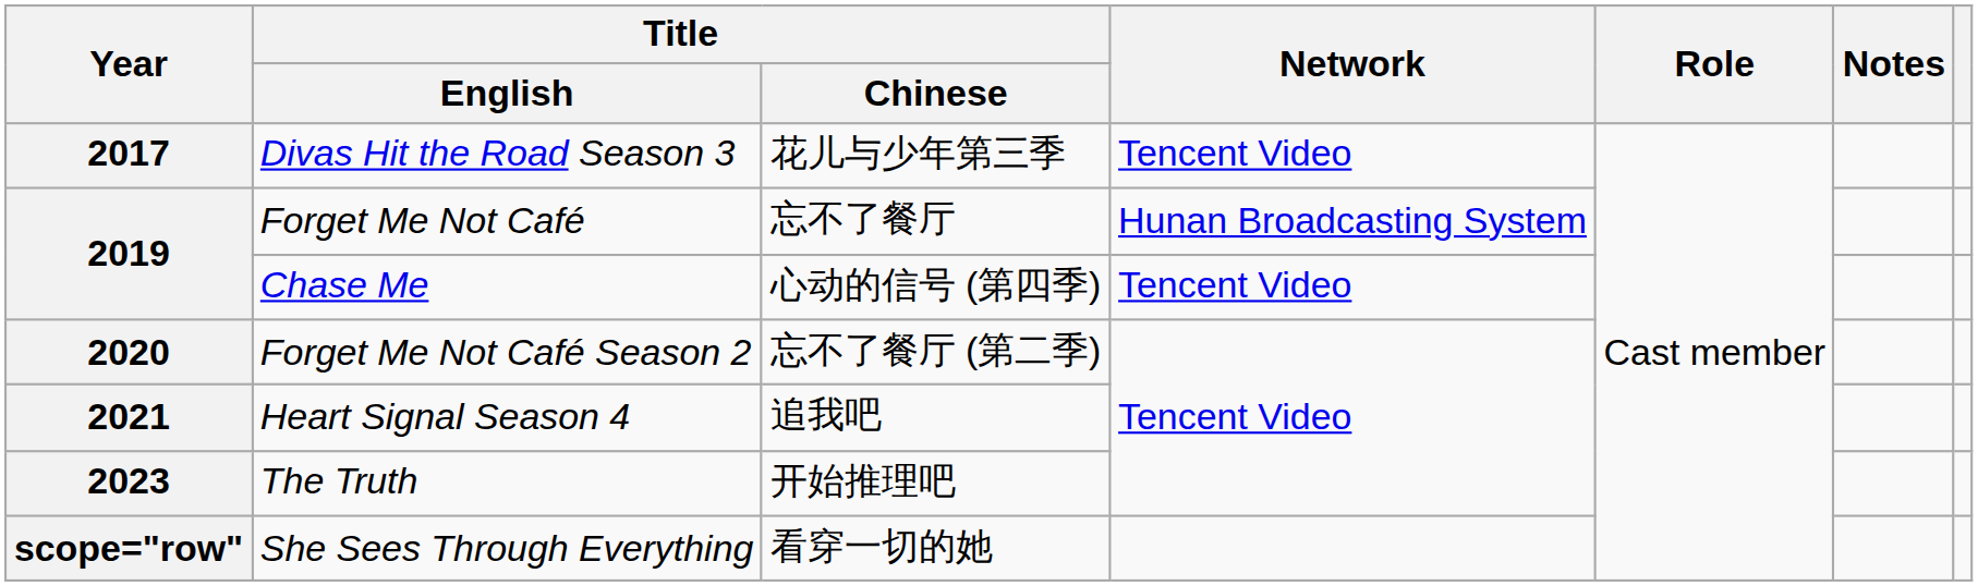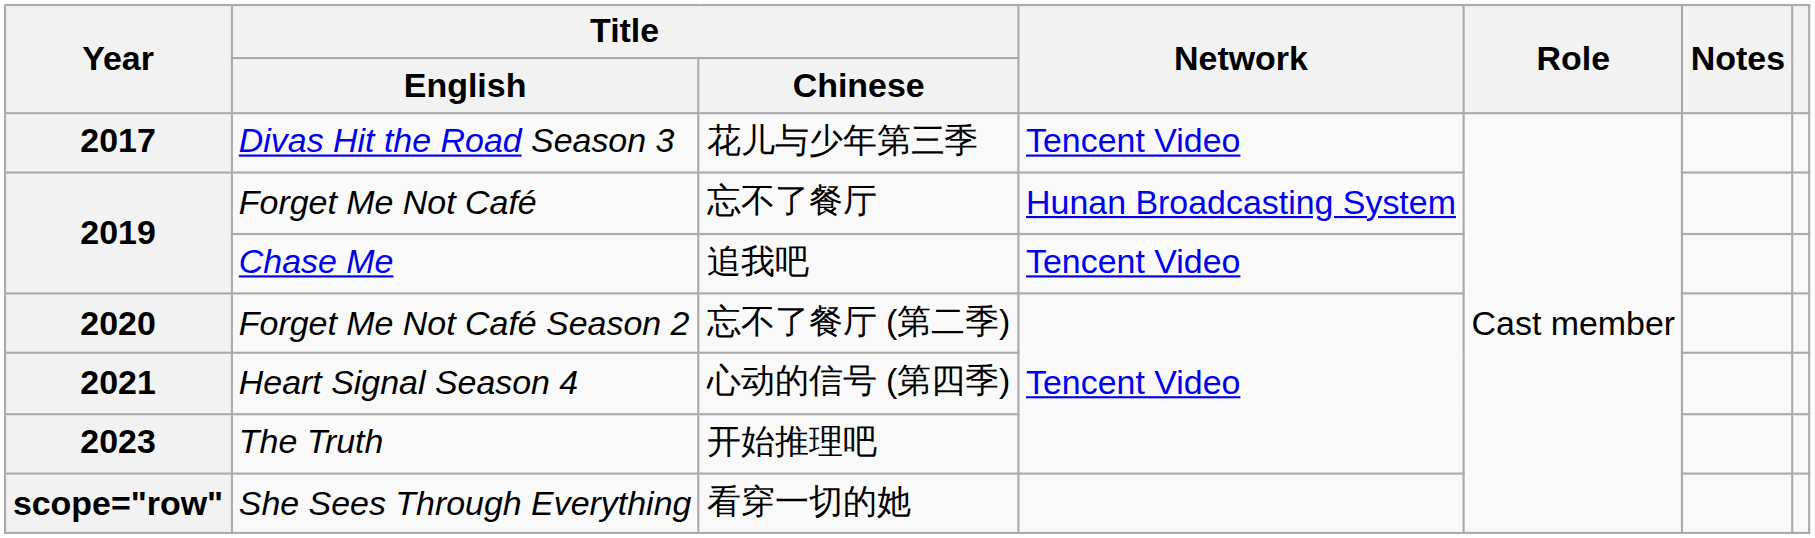Chase Me | Title / Chinese: 心动的信号 (第四季) -> 追我吧
Heart Signal Season 4 | Title / Chinese: 追我吧 -> 心动的信号 (第四季)
